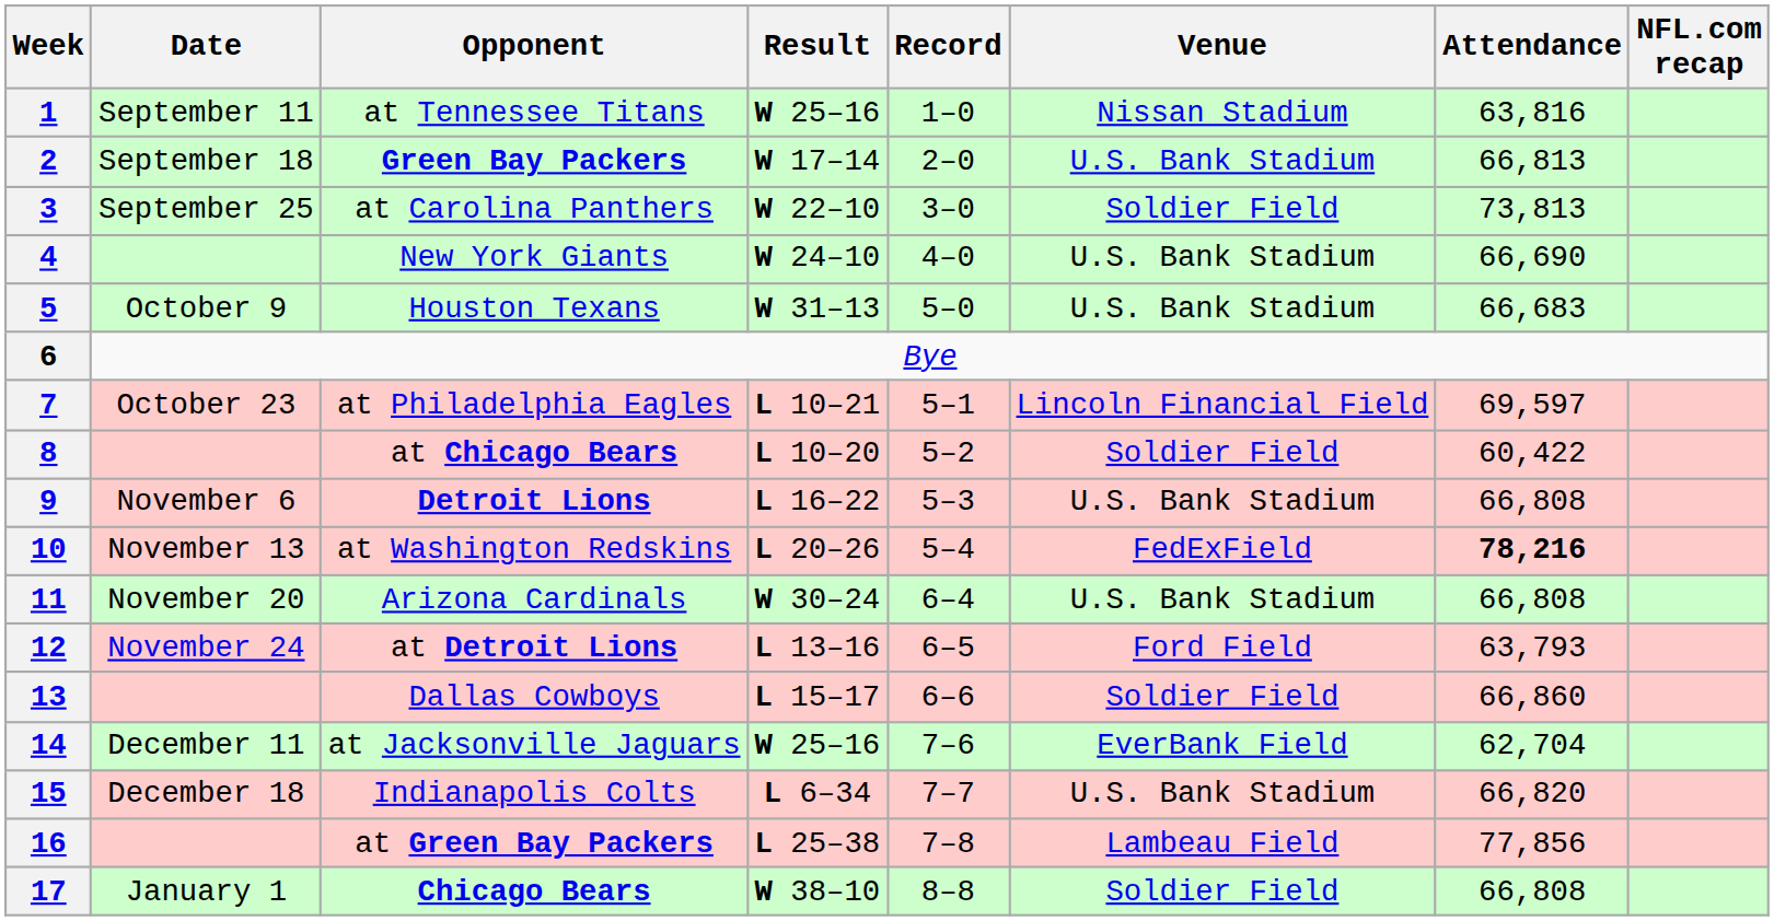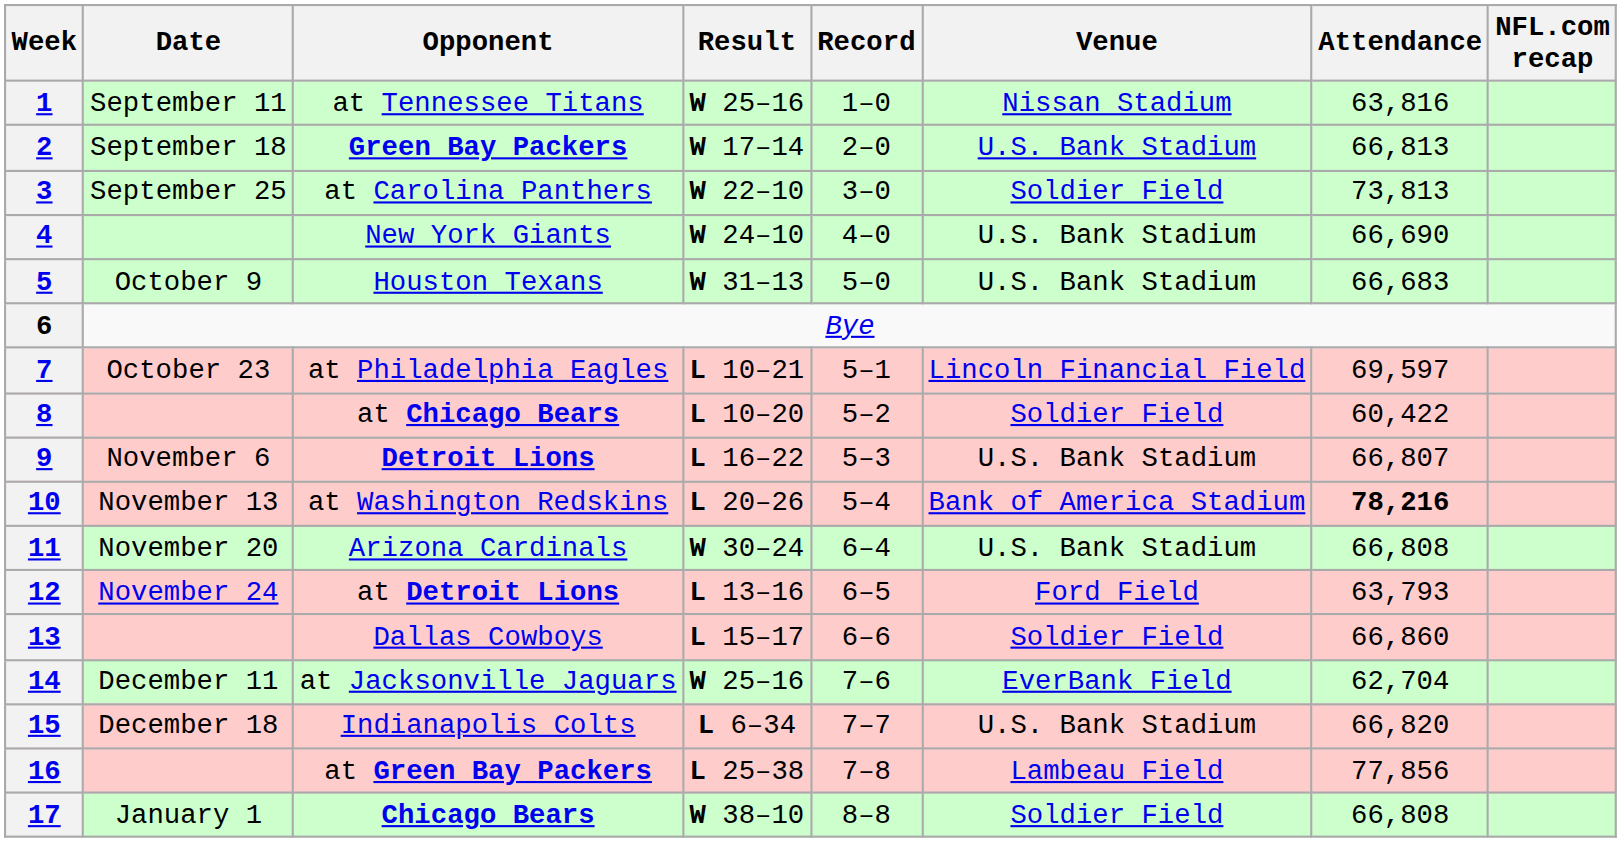9 | Attendance: 66,808 -> 66,807
10 | Venue: FedExField -> Bank of America Stadium
